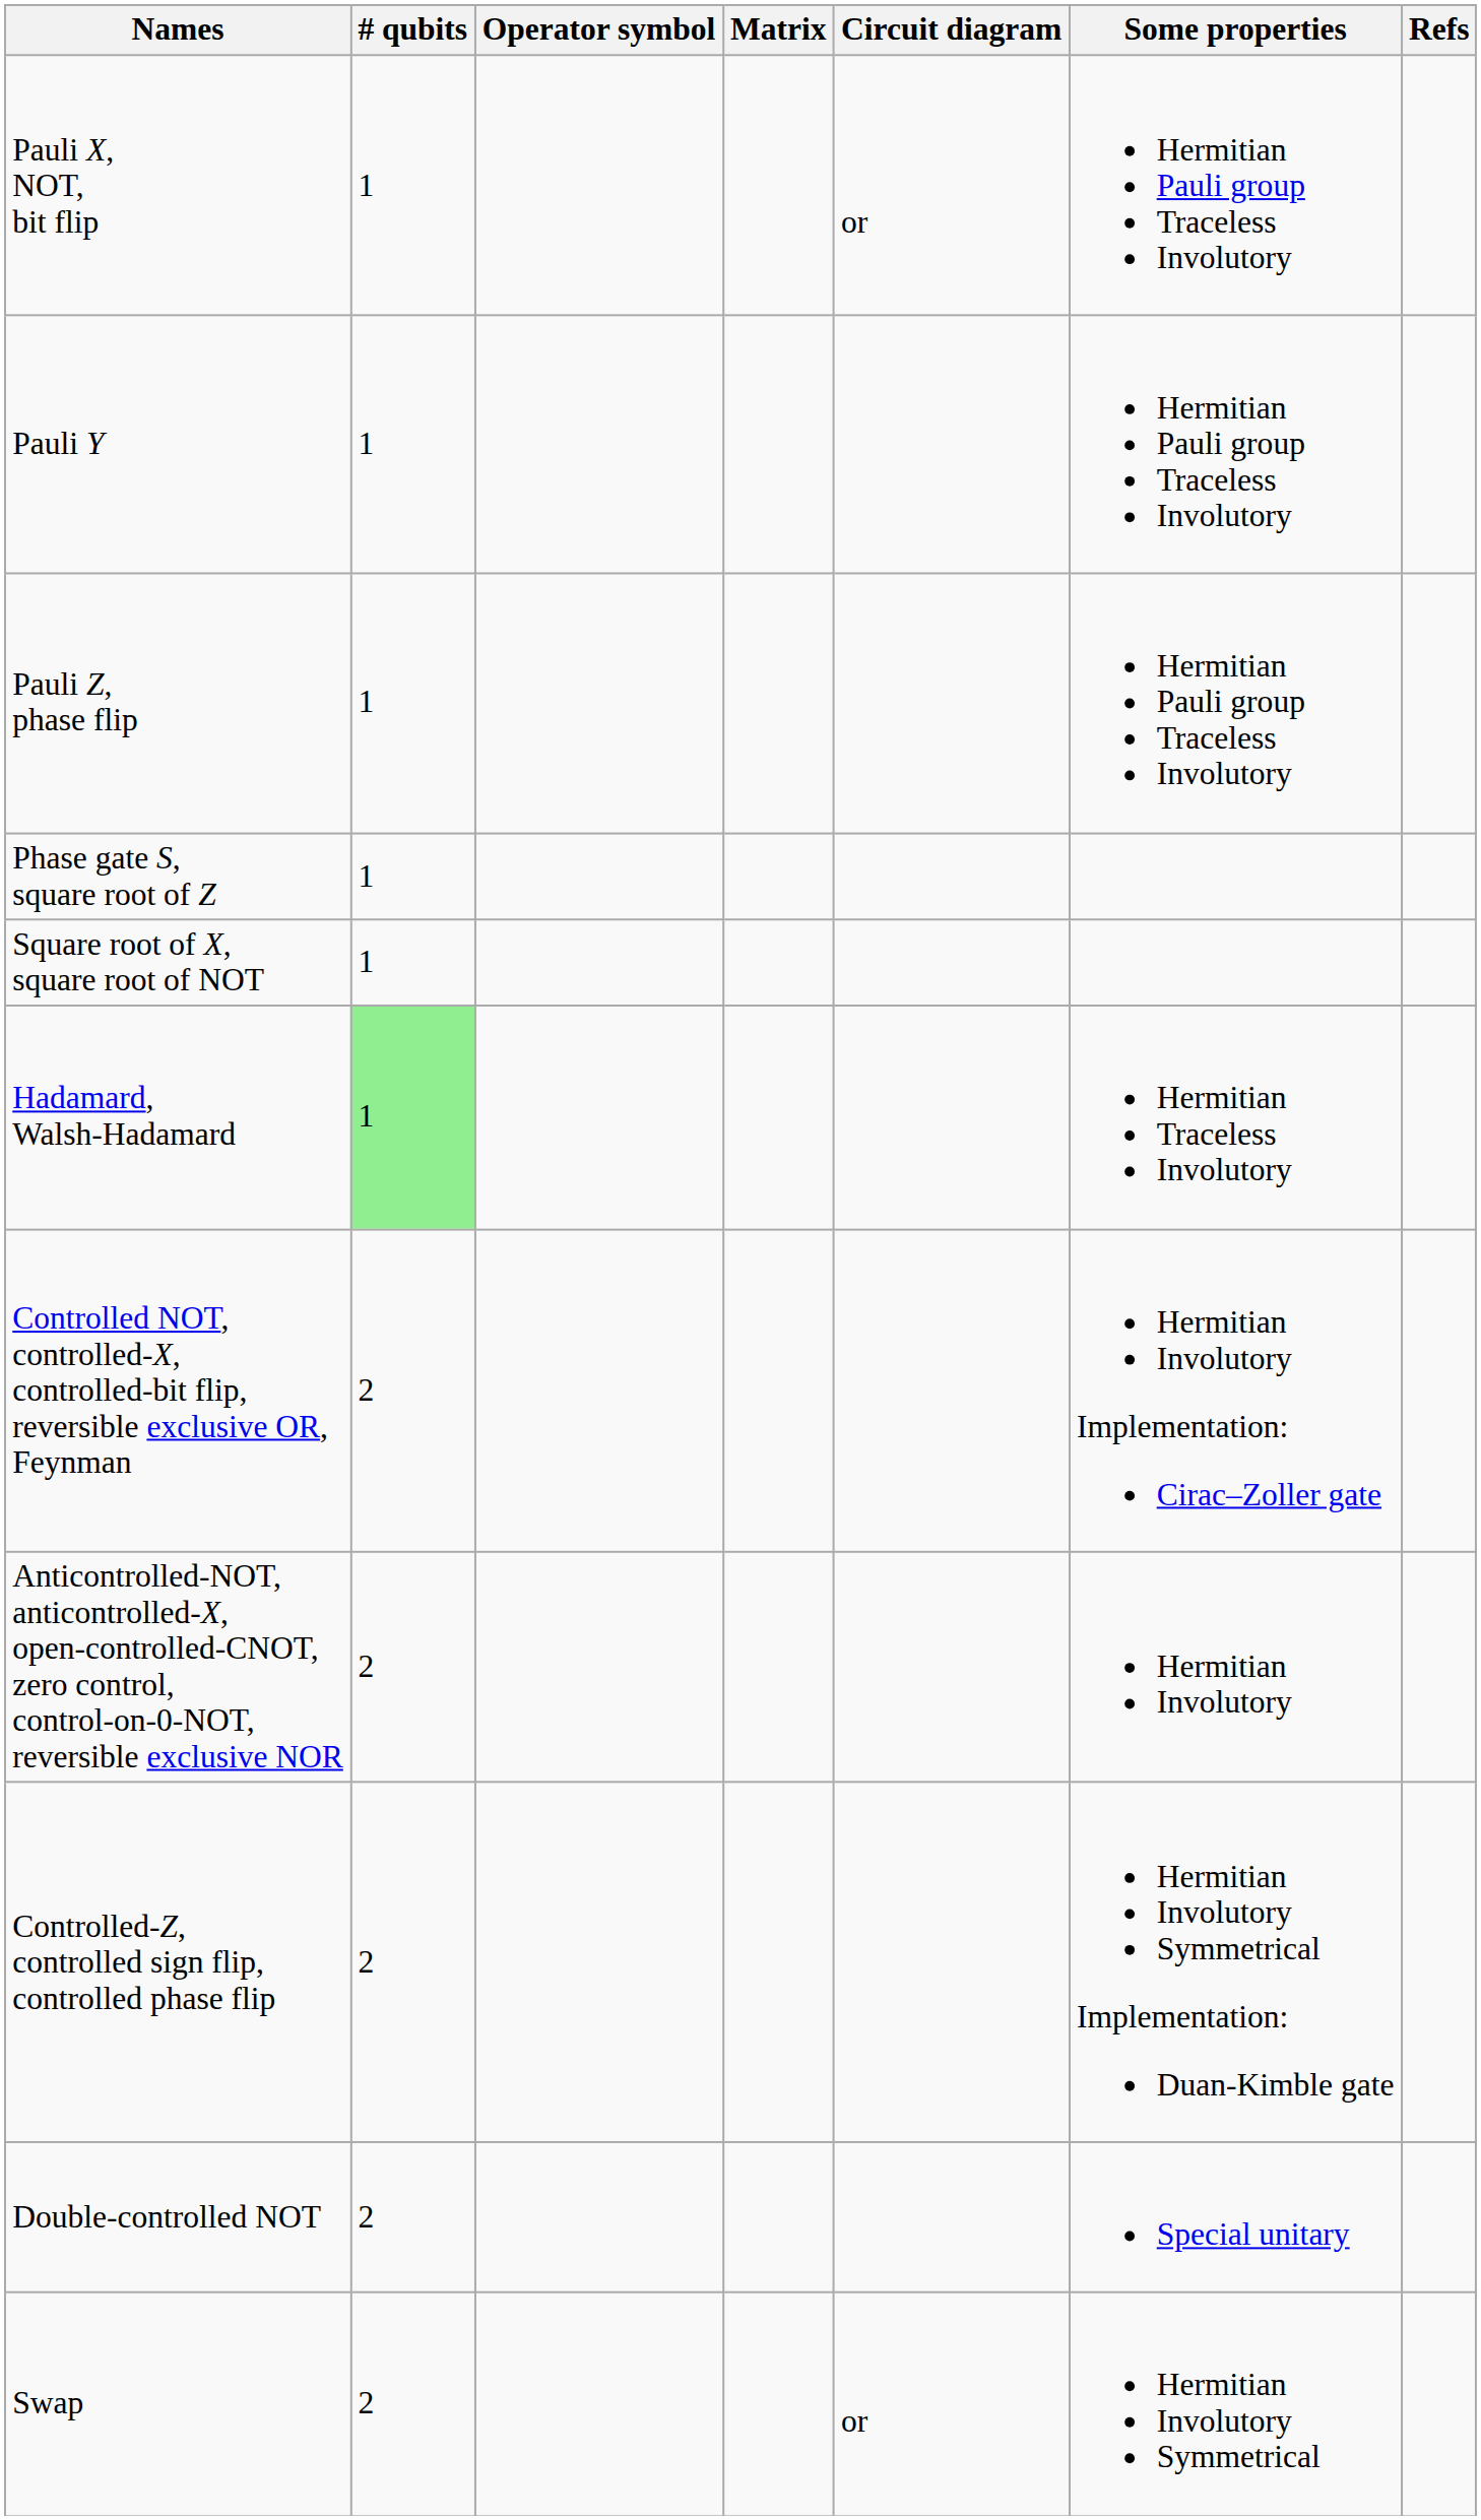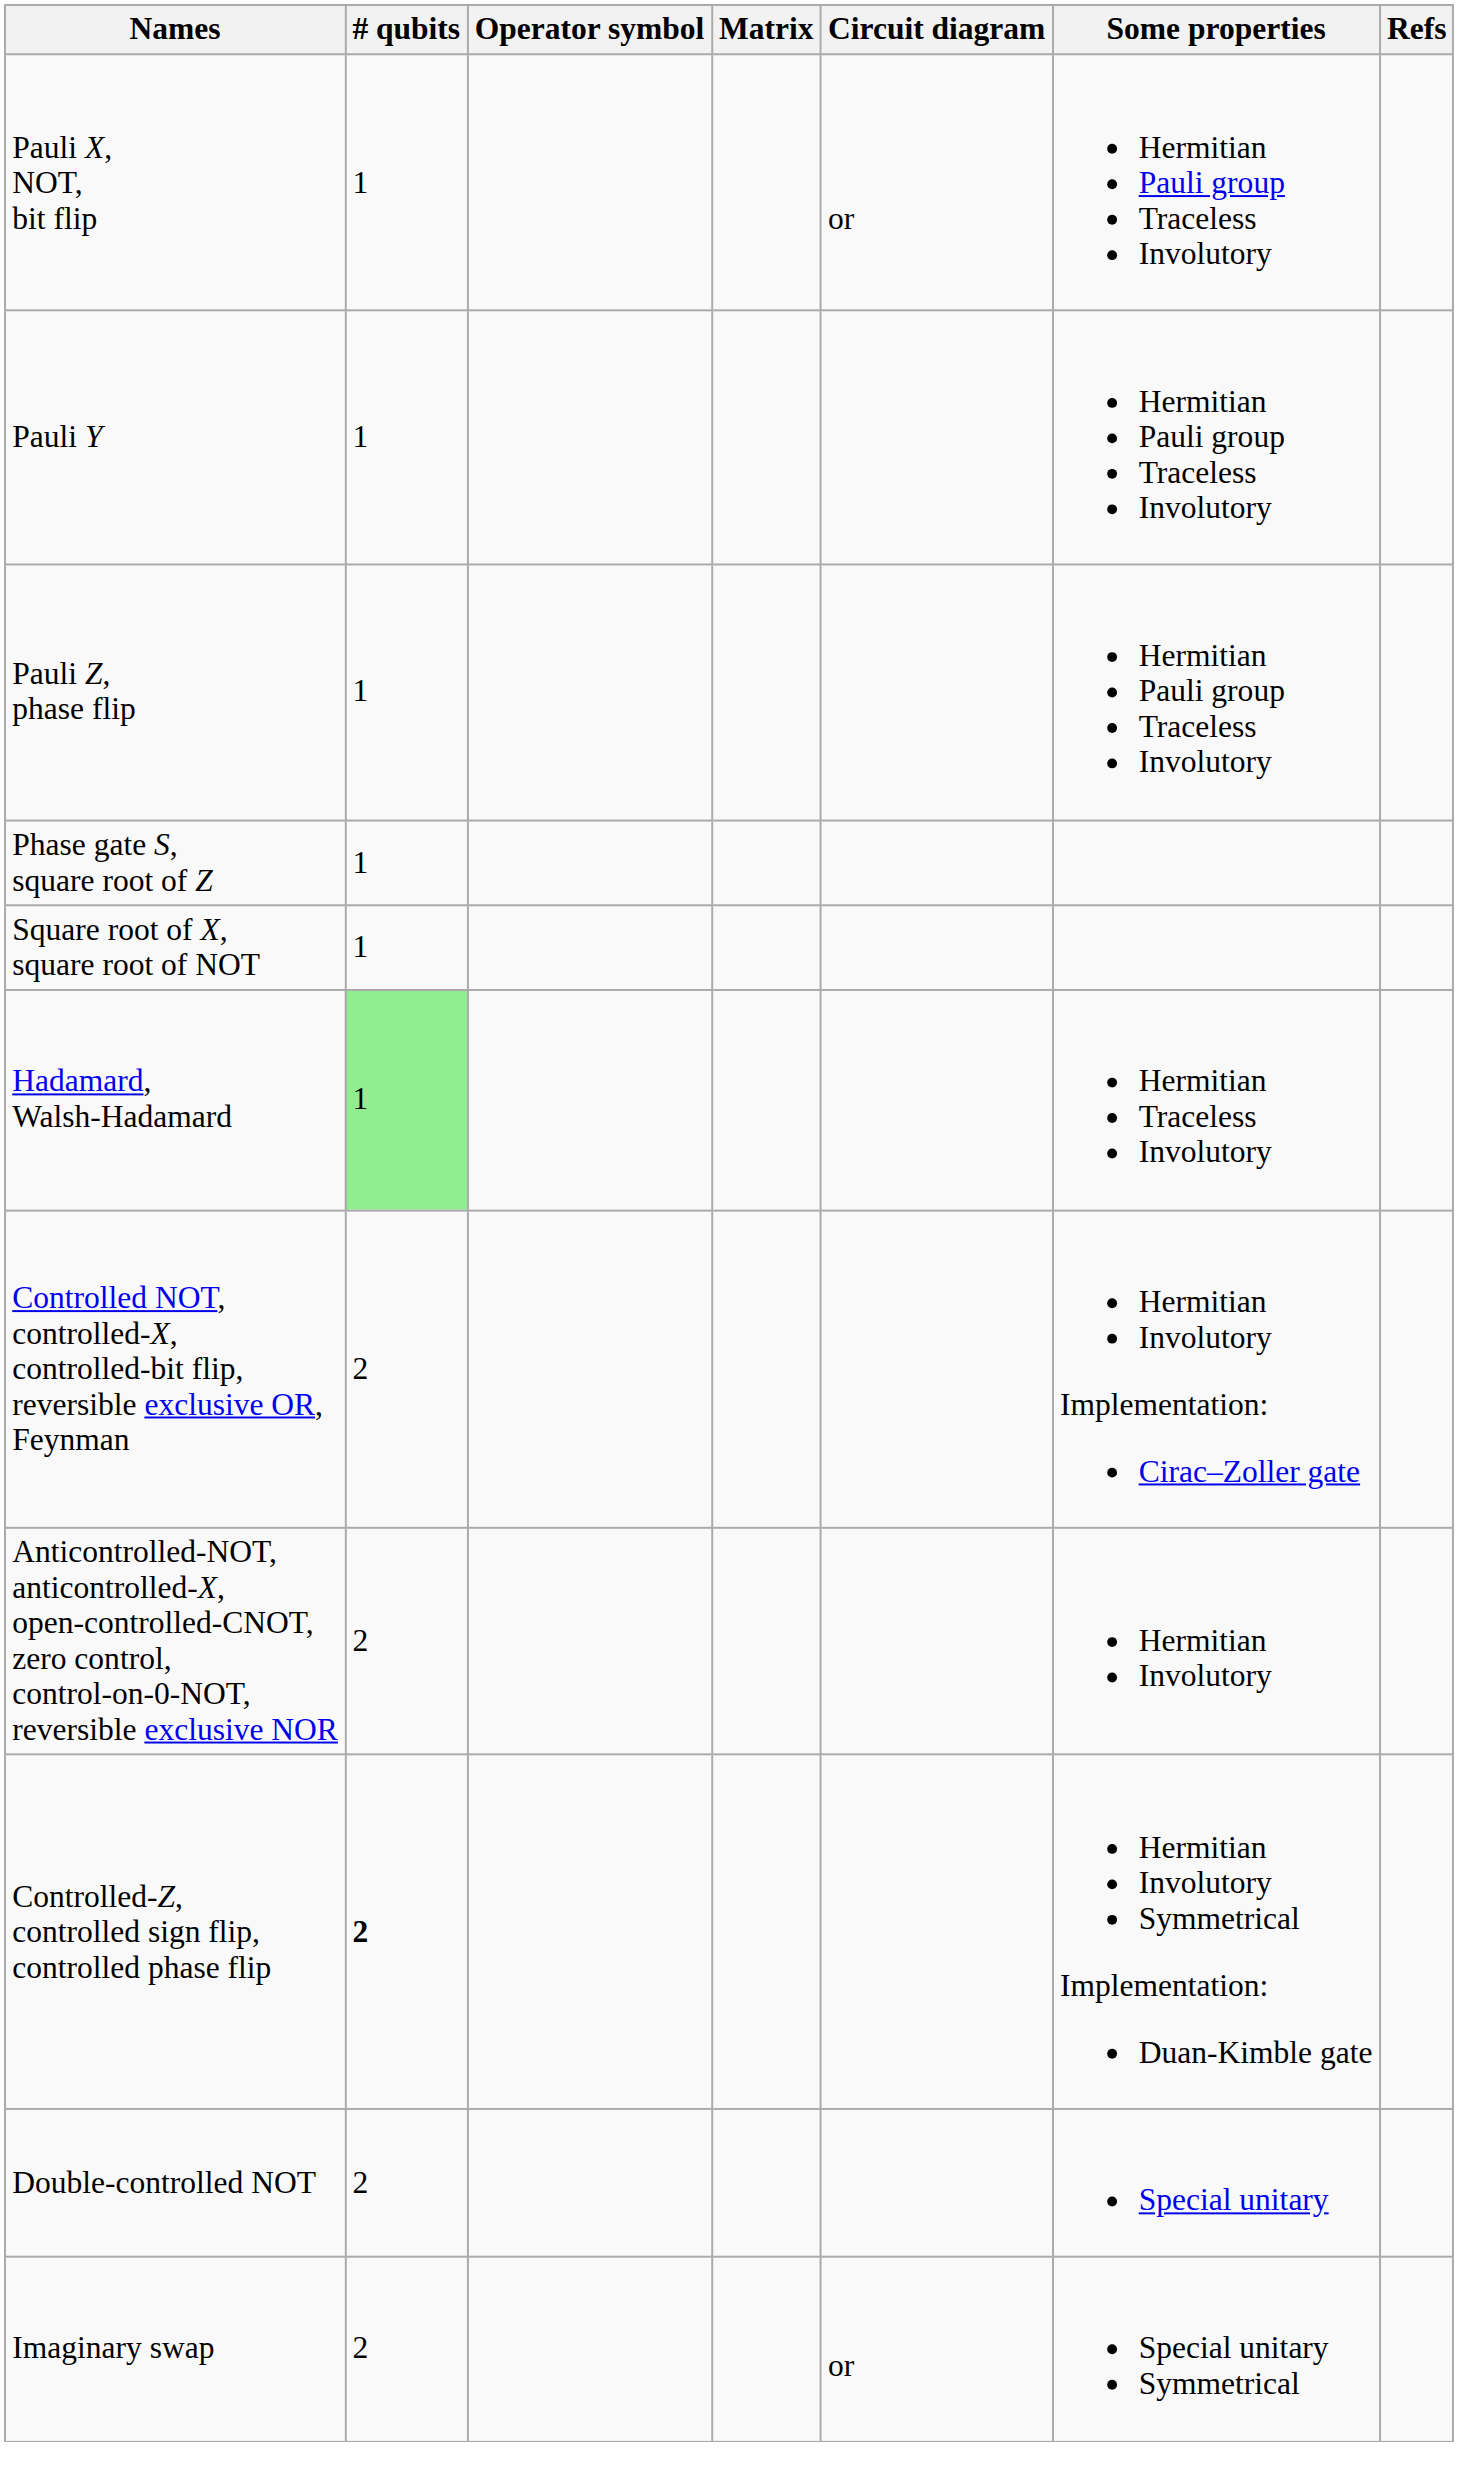Controlled-Z, controlled sign flip, controlled phase flip | # qubits: normal -> bold
- row: Swap | 2 | or | Hermitian Involutory Symmetrical
+ row: Imaginary swap | 2 | or | Special unitary Symmetrical
